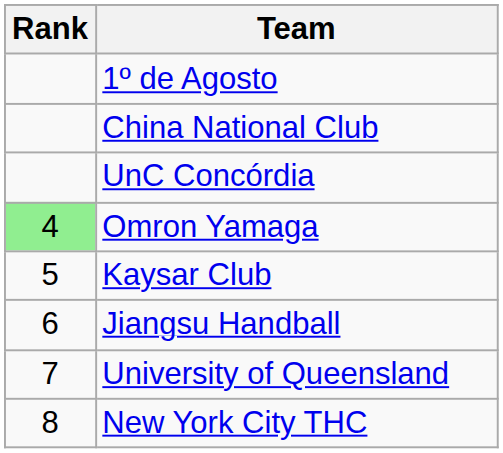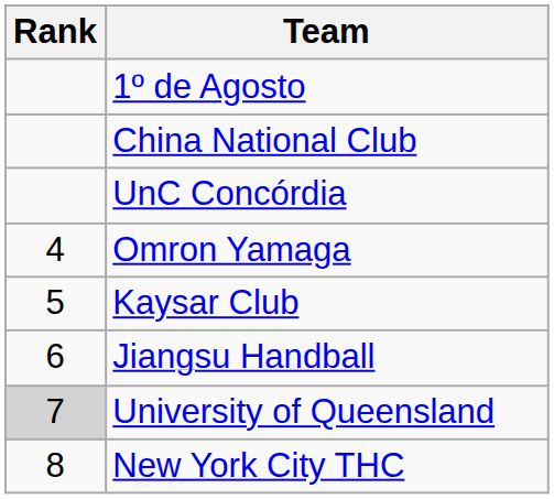Omron Yamaga | Rank: lightgreen background -> no background
University of Queensland | Rank: no background -> lightgrey background
